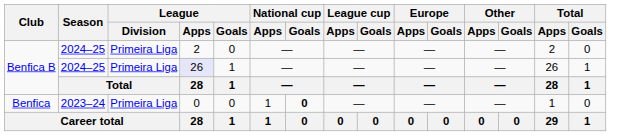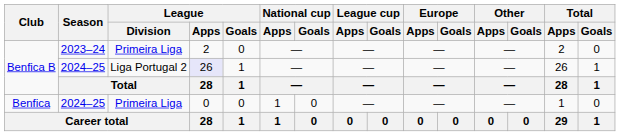row 3 | Season: 2024–25 -> 2023–24
row 4 | League / Division: Primeira Liga -> Liga Portugal 2
row 6 | Season: 2023–24 -> 2024–25
row 6 | National cup / Goals: bold -> normal
